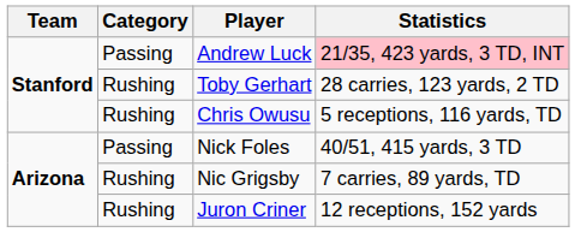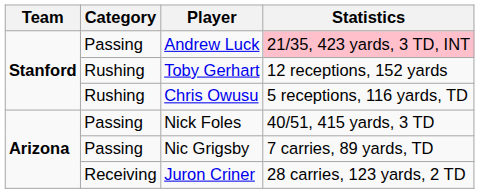Toby Gerhart | Statistics: 28 carries, 123 yards, 2 TD -> 12 receptions, 152 yards
Nic Grigsby | Category: Rushing -> Passing
Juron Criner | Category: Rushing -> Receiving
Juron Criner | Statistics: 12 receptions, 152 yards -> 28 carries, 123 yards, 2 TD
